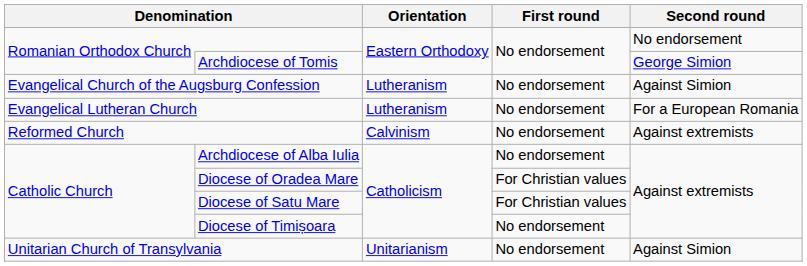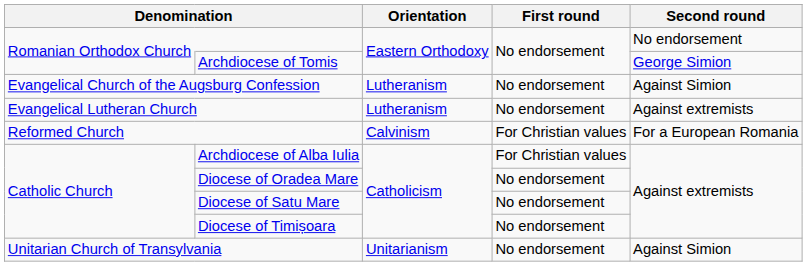Evangelical Lutheran Church | Second round: For a European Romania -> Against extremists
Reformed Church | First round: No endorsement -> For Christian values
Reformed Church | Second round: Against extremists -> For a European Romania
Archdiocese of Alba Iulia | First round: No endorsement -> For Christian values
Diocese of Oradea Mare | First round: For Christian values -> No endorsement
Diocese of Satu Mare | First round: For Christian values -> No endorsement
